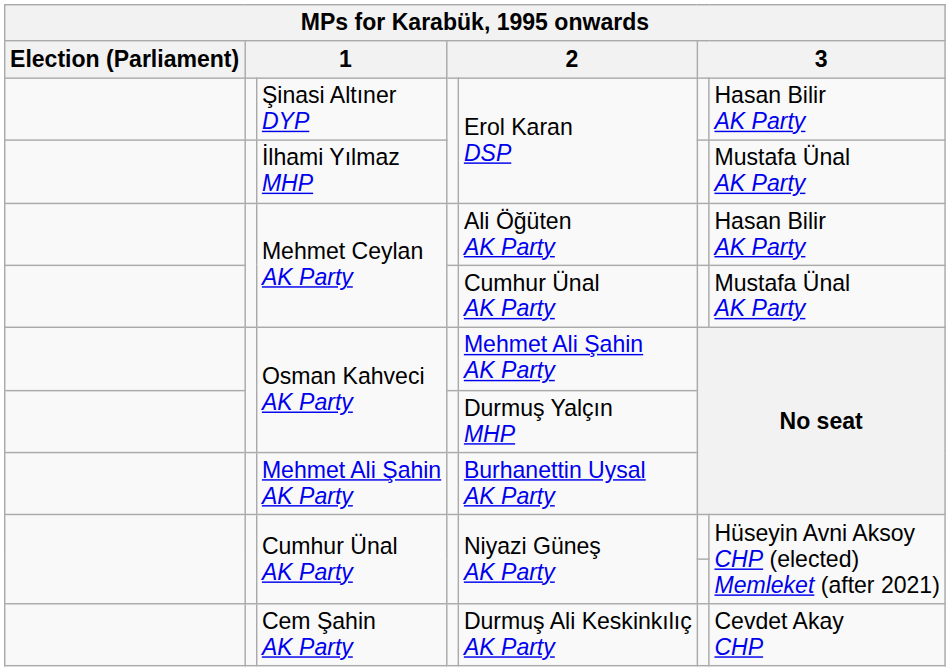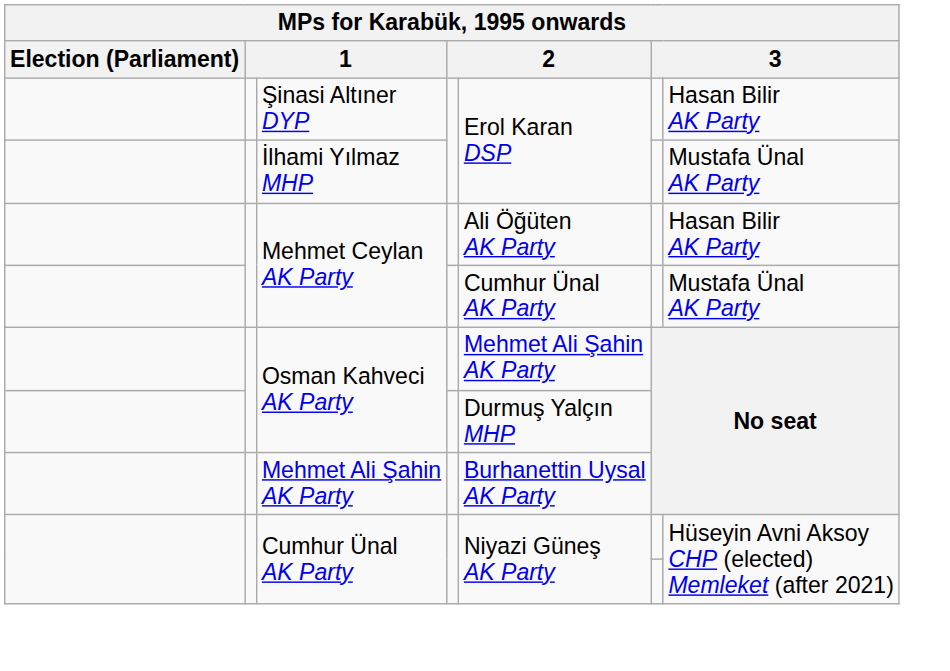- row: Cem Şahin AK Party | Durmuş Ali Keskinkılıç AK Party | Cevdet Akay CHP
